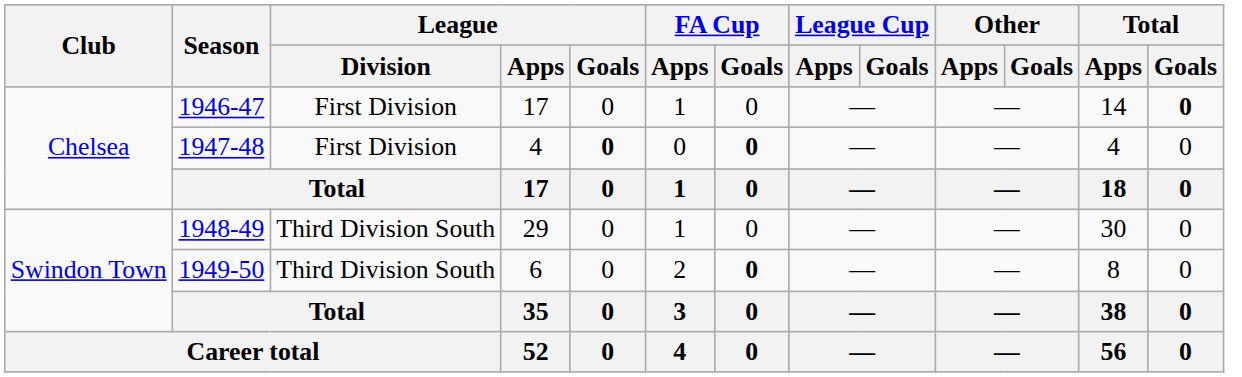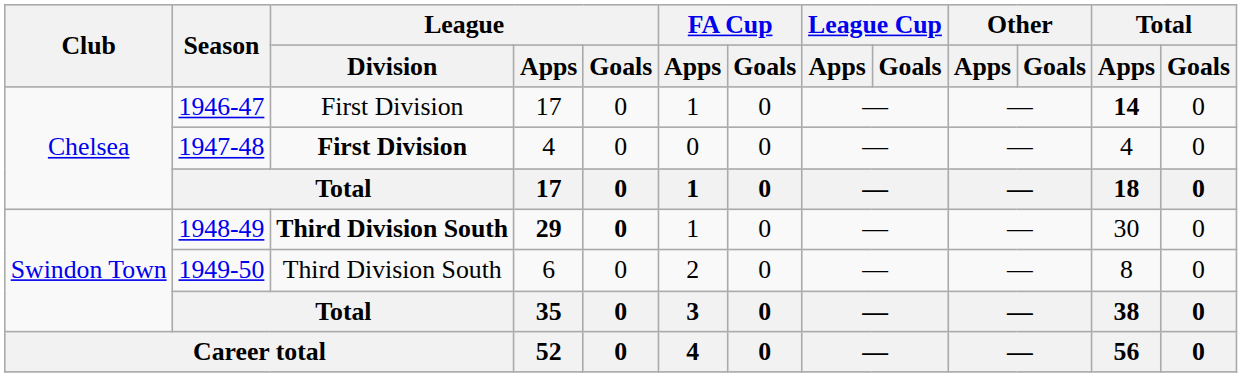1946-47 | Total / Apps: normal -> bold
1946-47 | Total / Goals: bold -> normal
1947-48 | League / Division: normal -> bold
1947-48 | League / Goals: bold -> normal
1947-48 | FA Cup / Goals: bold -> normal
1948-49 | League / Division: normal -> bold
1948-49 | League / Apps: normal -> bold
1948-49 | League / Goals: normal -> bold
1949-50 | FA Cup / Goals: bold -> normal
